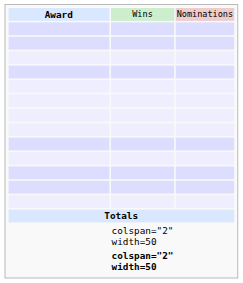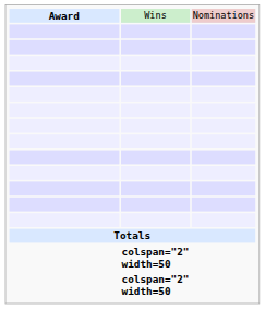row 3 | column 2: normal -> bold
